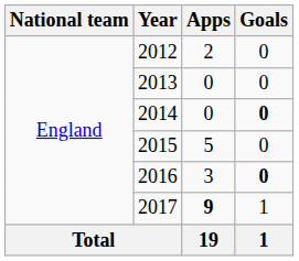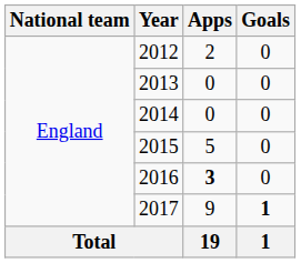2014 | Goals: bold -> normal
2016 | Apps: normal -> bold
2016 | Goals: bold -> normal
2017 | Apps: bold -> normal
2017 | Goals: normal -> bold
